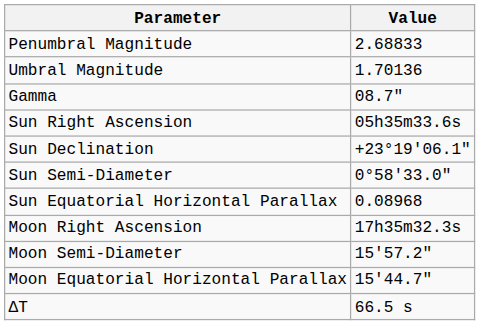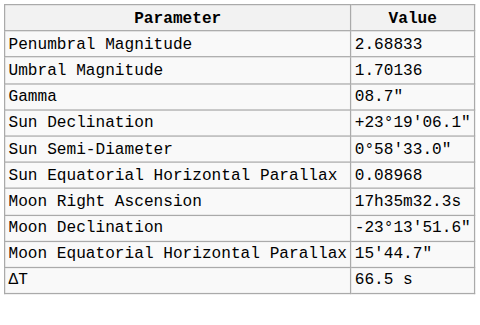- row: Sun Right Ascension | 05h35m33.6s
+ row: Moon Declination | -23°13'51.6"
- row: Moon Semi-Diameter | 15'57.2"
